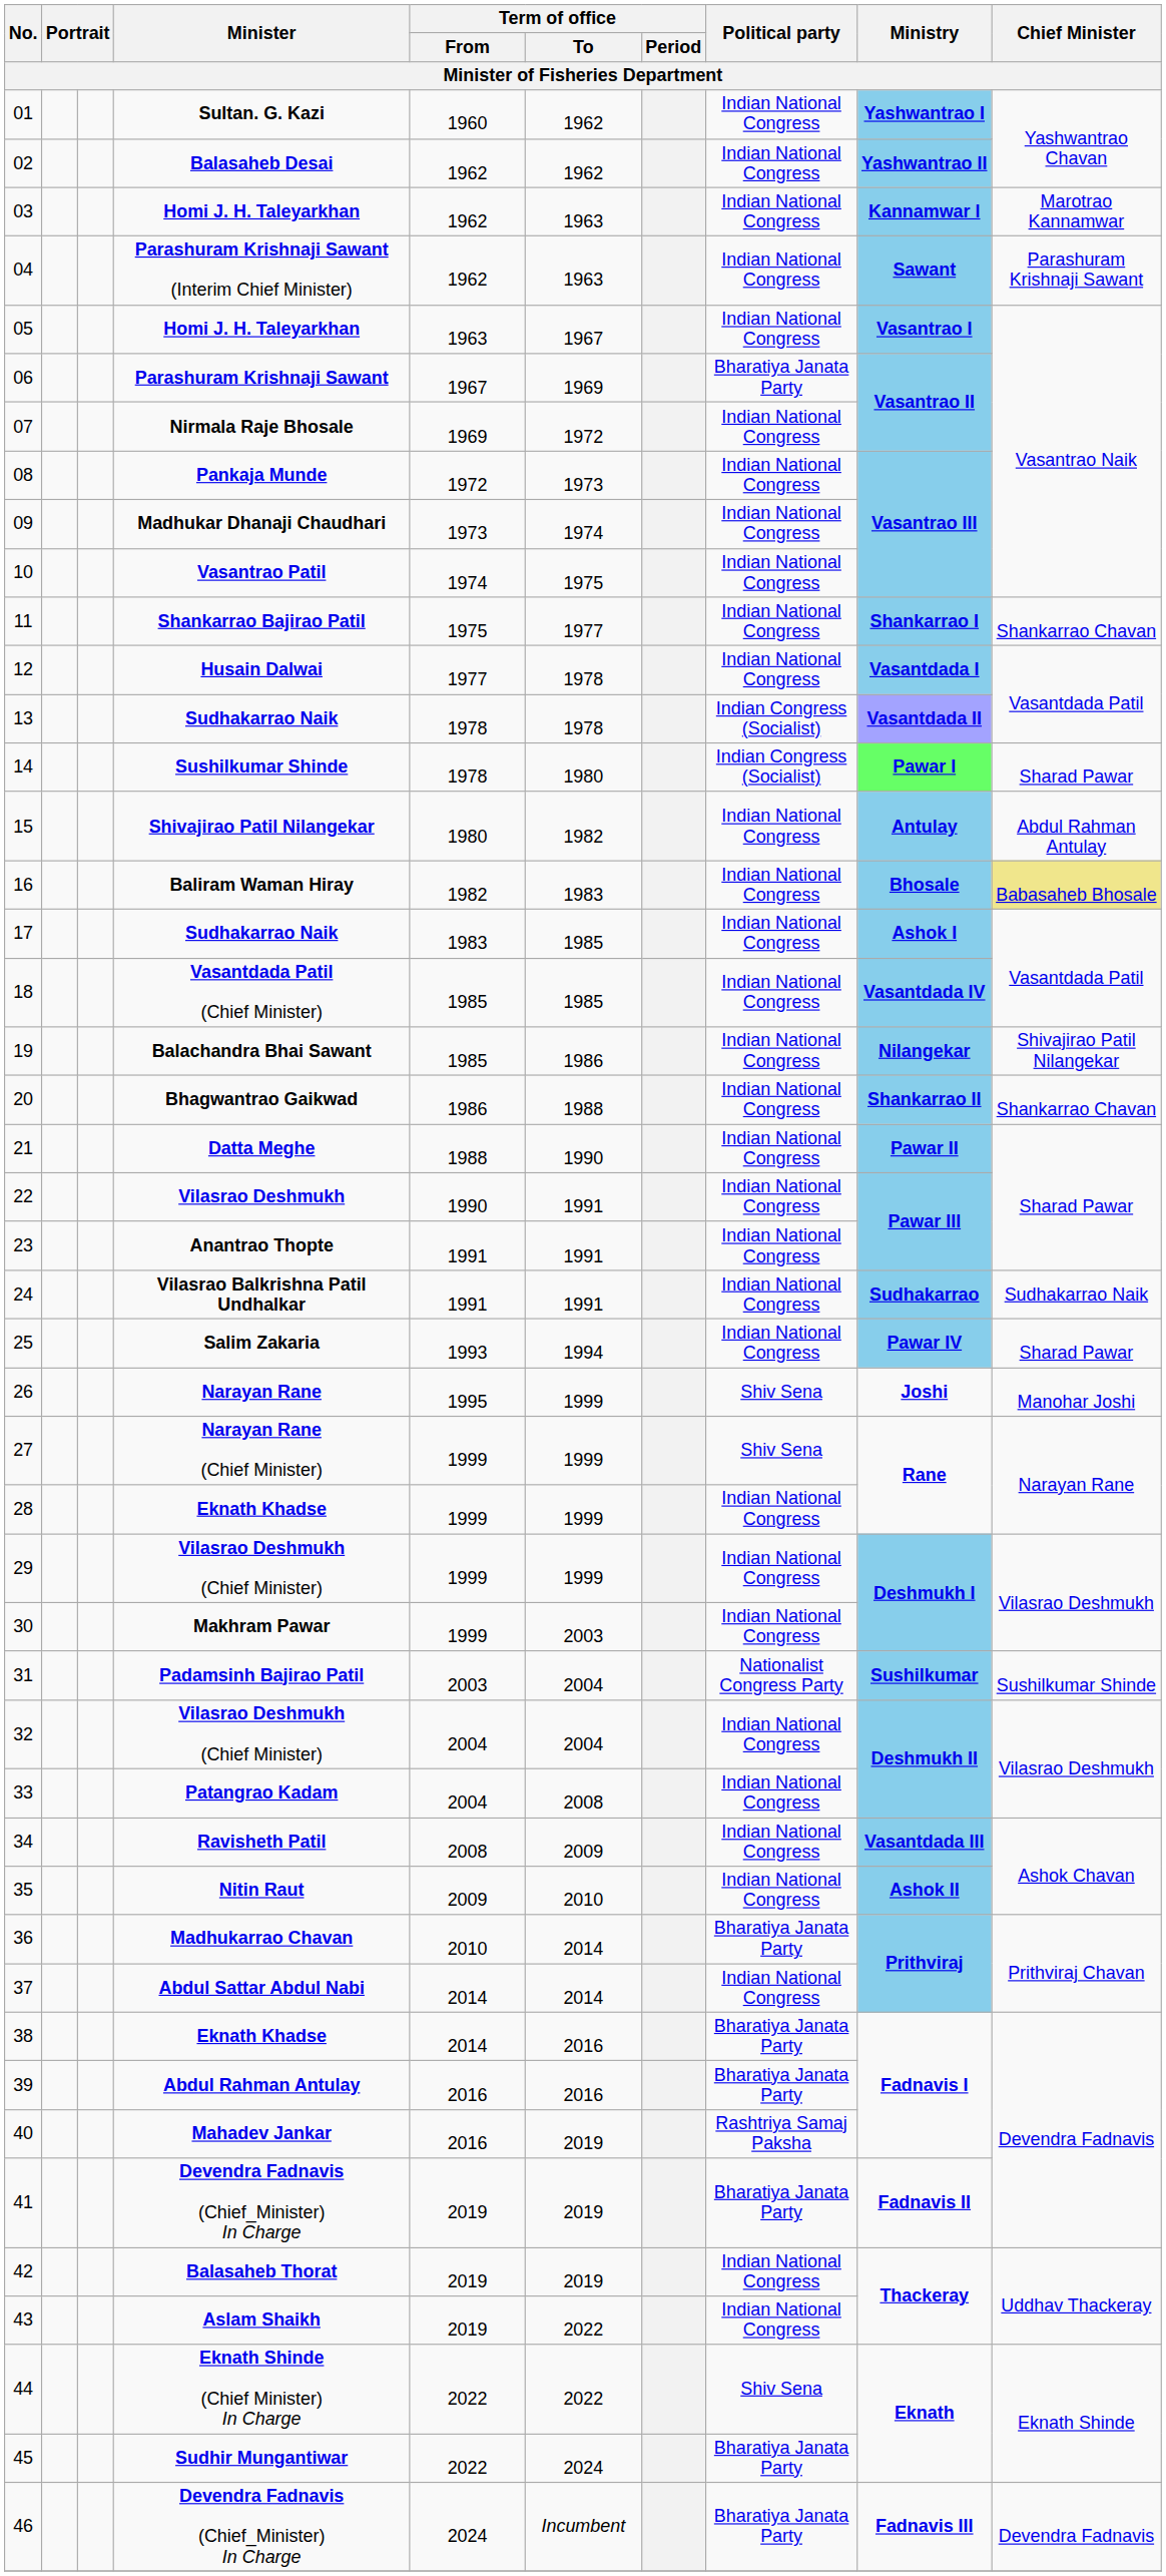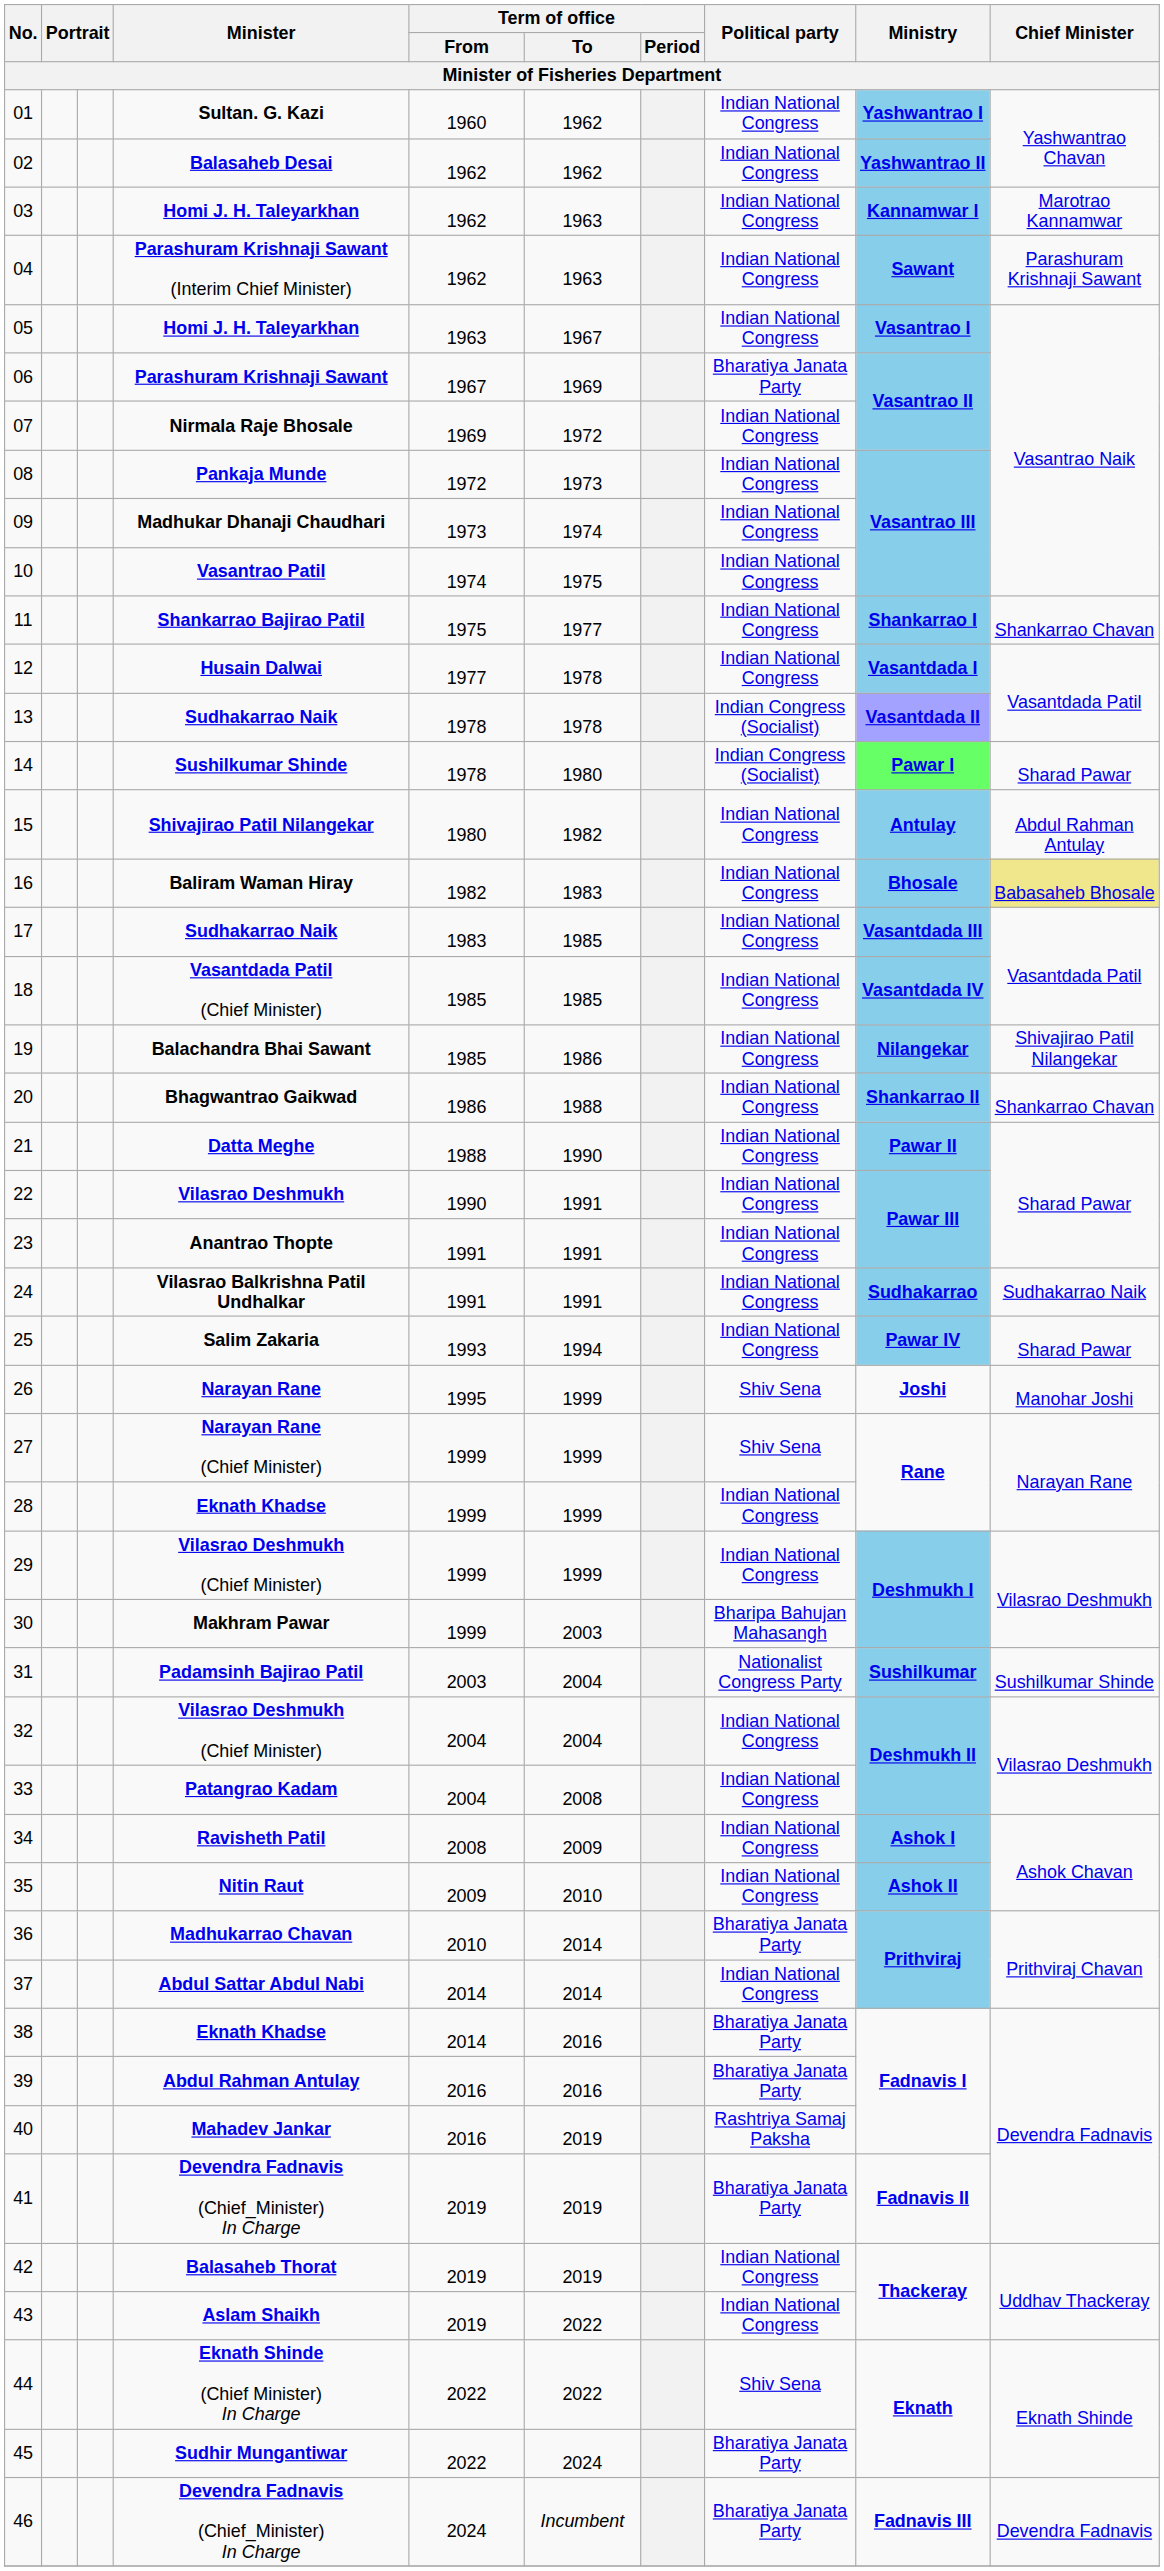17 | Ministry: Ashok I -> Vasantdada III
30 | Political party: Indian National Congress -> Bharipa Bahujan Mahasangh
34 | Ministry: Vasantdada III -> Ashok I
